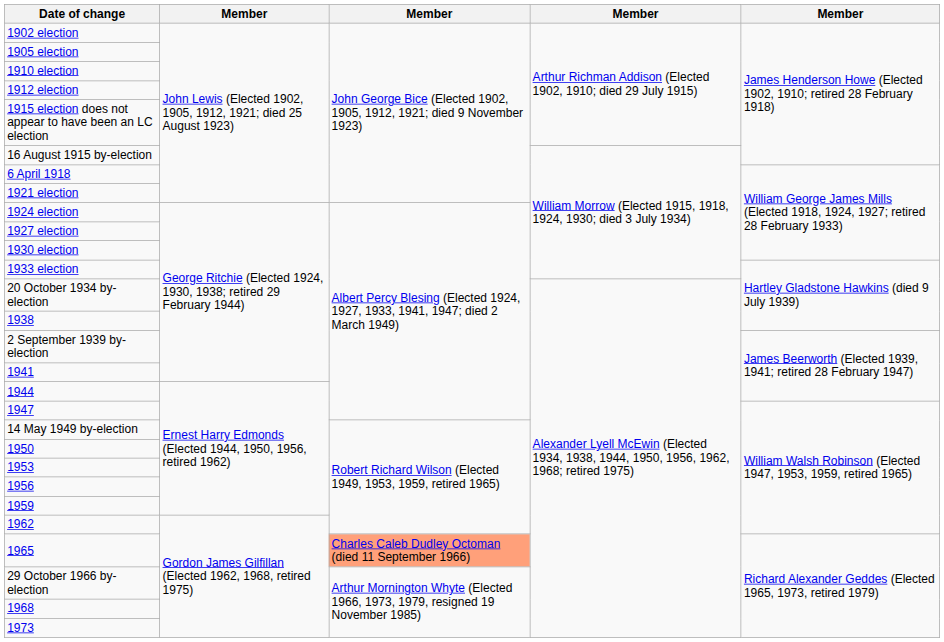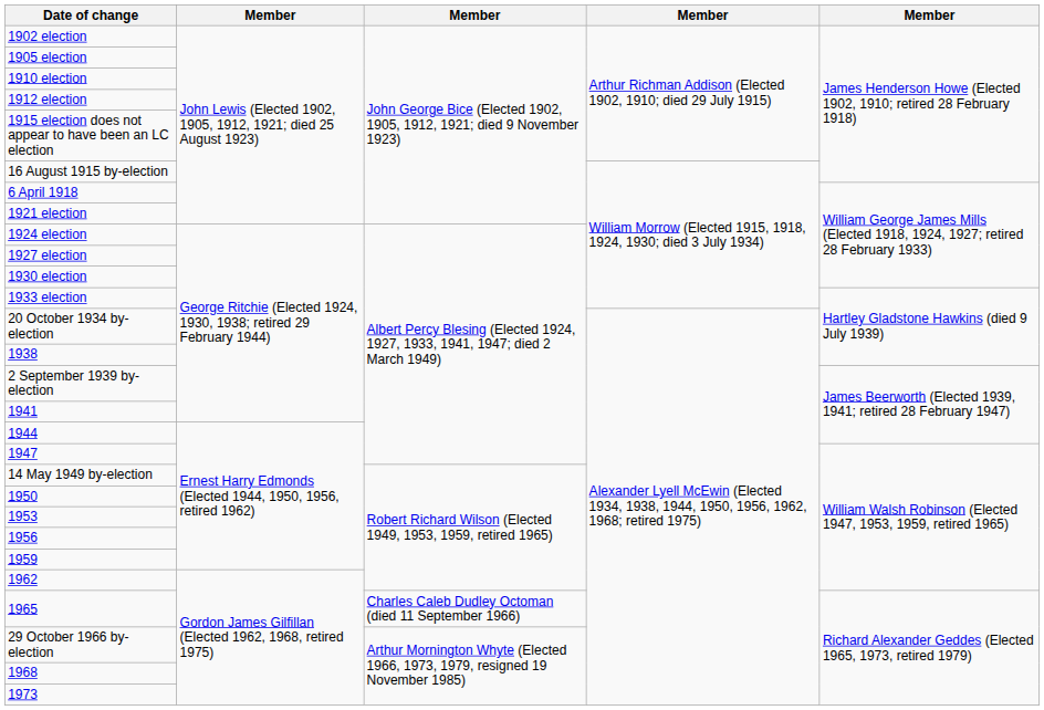1965 | column 3: lightsalmon background -> no background
